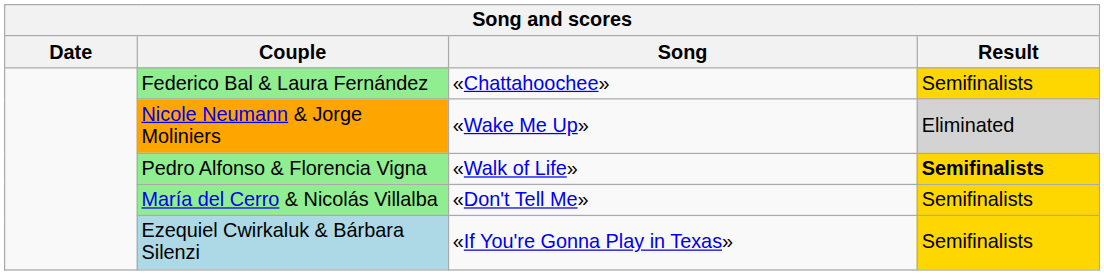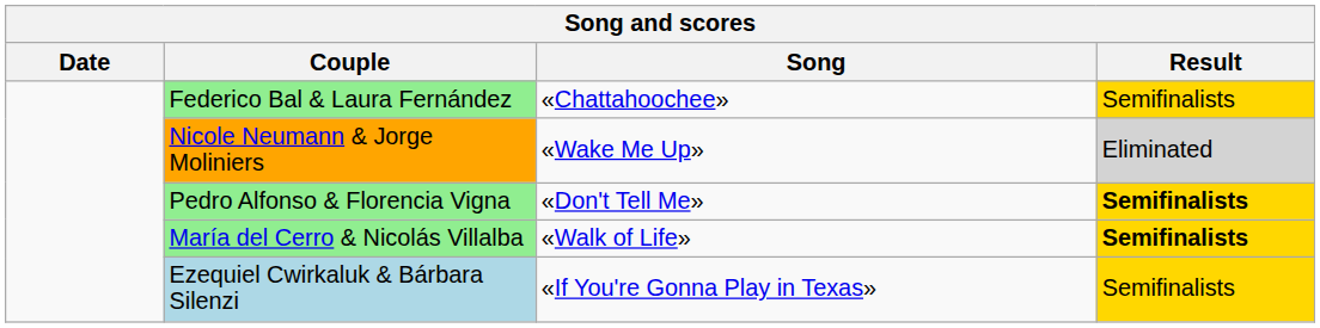Pedro Alfonso & Florencia Vigna | Song: «Walk of Life» -> «Don't Tell Me»
María del Cerro & Nicolás Villalba | Song: «Don't Tell Me» -> «Walk of Life»
María del Cerro & Nicolás Villalba | Result: normal -> bold
